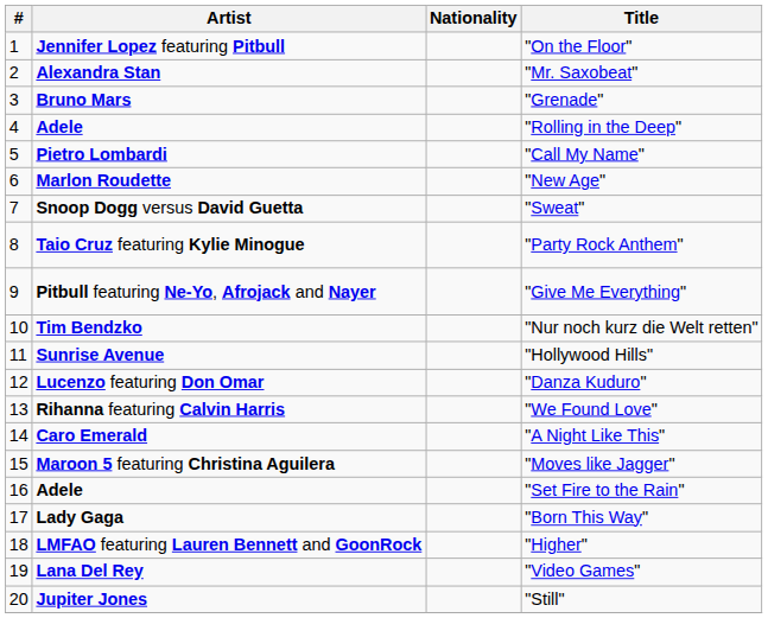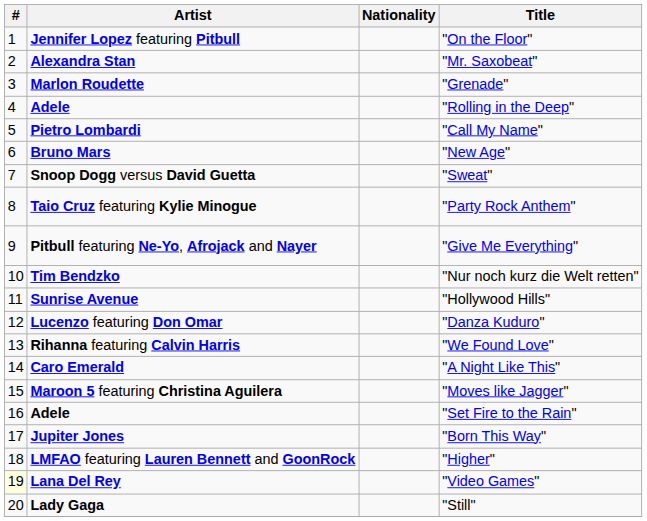"Grenade" | Artist: Bruno Mars -> Marlon Roudette
"New Age" | Artist: Marlon Roudette -> Bruno Mars
"Born This Way" | Artist: Lady Gaga -> Jupiter Jones
"Video Games" | #: no background -> lightyellow background
"Still" | Artist: Jupiter Jones -> Lady Gaga
